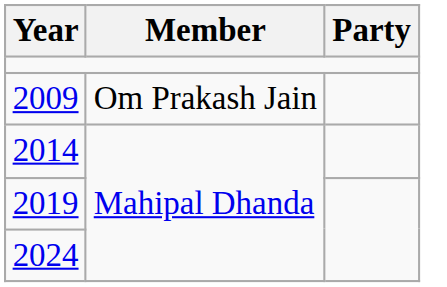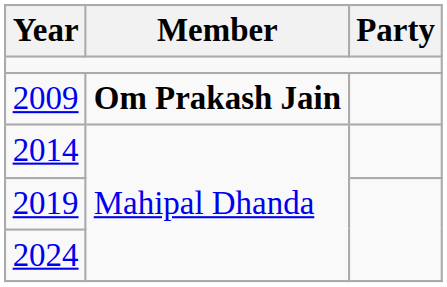2009 | Member: normal -> bold
